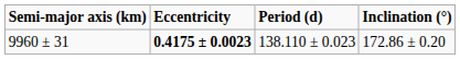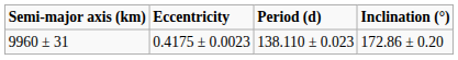9960 ± 31 | column 2: bold -> normal
